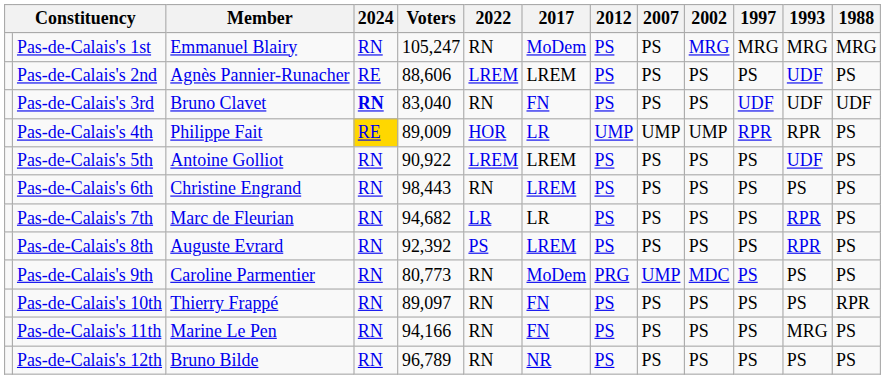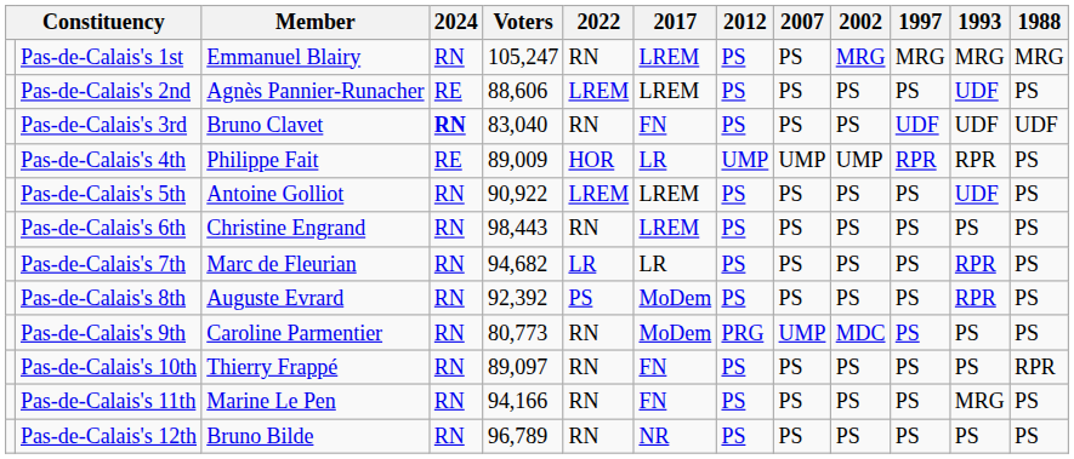Pas-de-Calais's 1st | 2017: MoDem -> LREM
Pas-de-Calais's 4th | 2024: gold background -> no background
Pas-de-Calais's 8th | 2017: LREM -> MoDem
